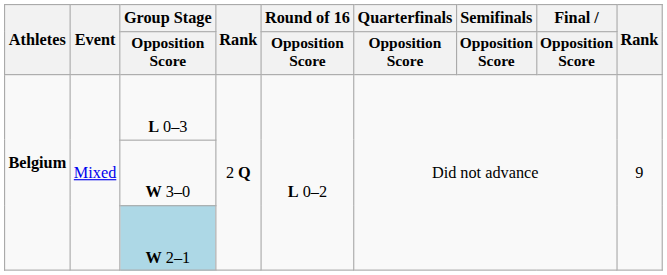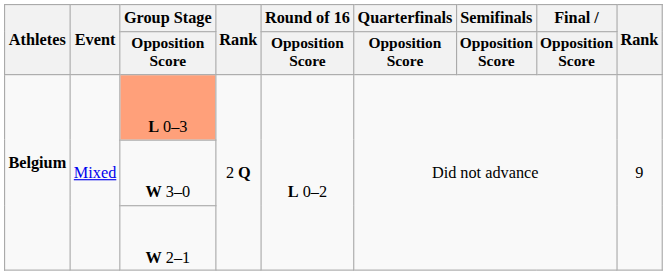L 0–3 | Group Stage / Opposition Score: no background -> lightsalmon background
W 2–1 | Group Stage / Opposition Score: lightblue background -> no background
